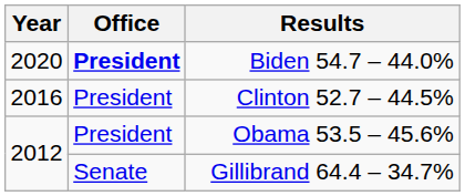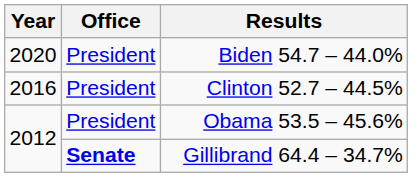Biden 54.7 – 44.0% | Office: bold -> normal
Gillibrand 64.4 – 34.7% | Office: normal -> bold
